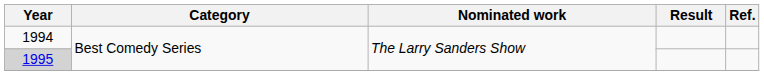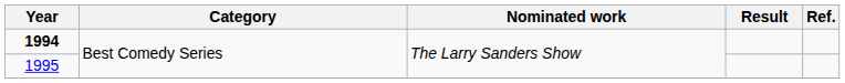1994 | Year: normal -> bold
1995 | Year: lightgrey background -> no background
